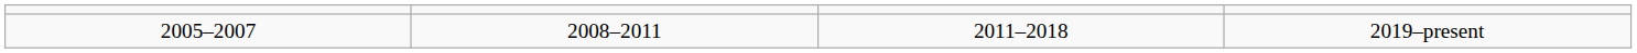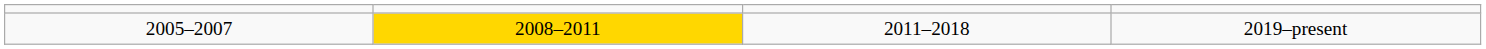2019–present | column 2: no background -> gold background
